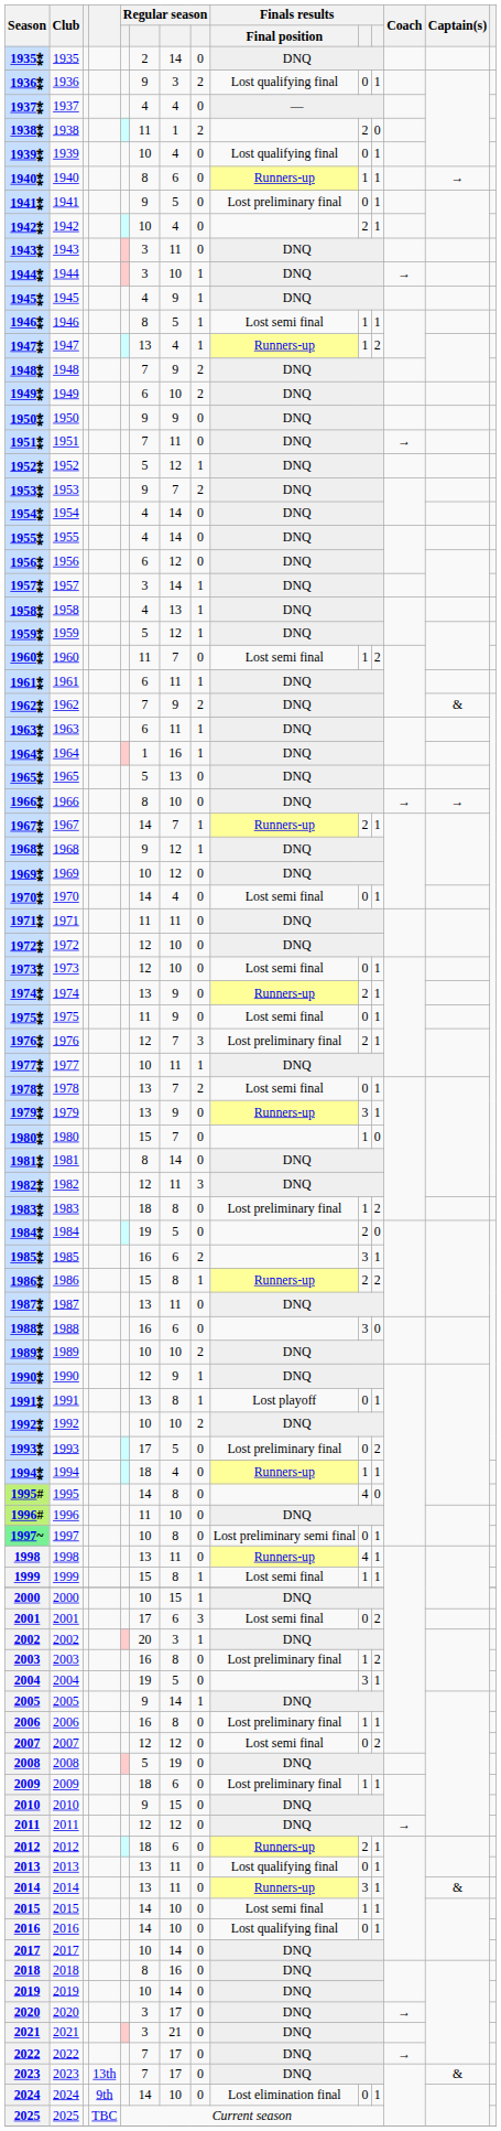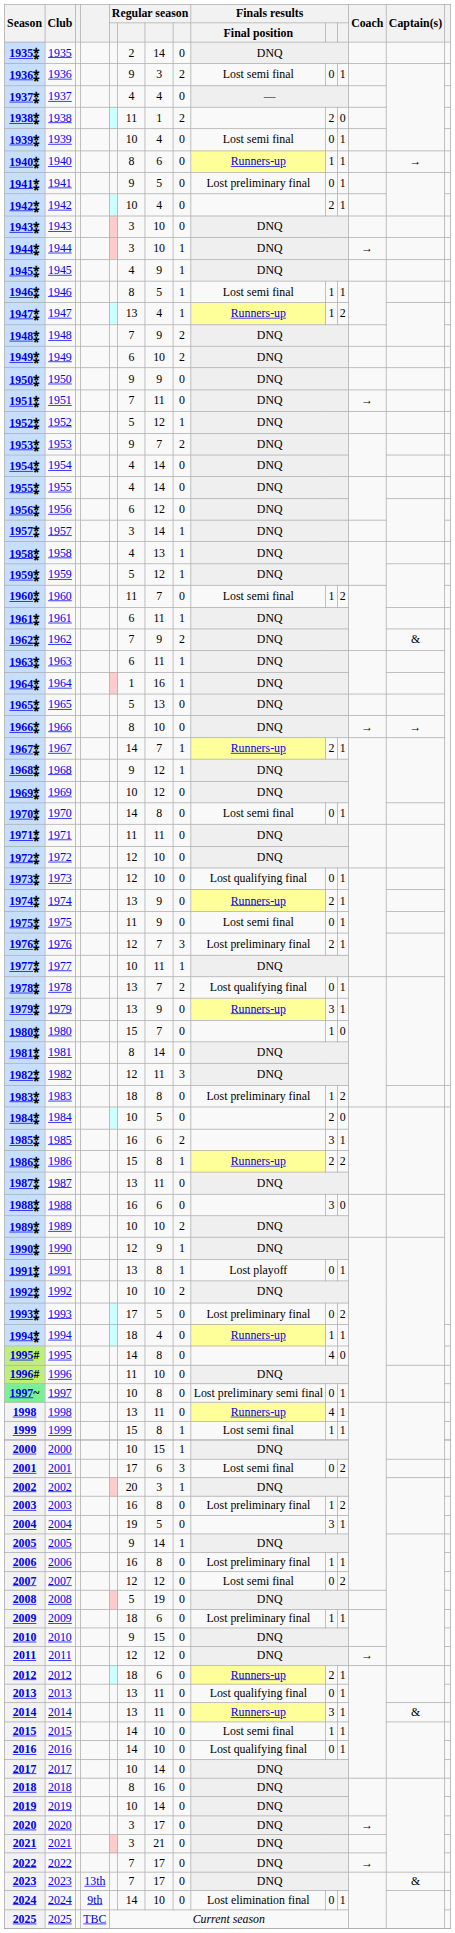1936⁑ | Finals results / Final position: Lost qualifying final -> Lost semi final
1939⁑ | Finals results / Final position: Lost qualifying final -> Lost semi final
1943⁑ | column 7: 11 -> 10
1970⁑ | column 7: 4 -> 8
1973⁑ | Finals results / Final position: Lost semi final -> Lost qualifying final
1978⁑ | Finals results / Final position: Lost semi final -> Lost qualifying final
1984⁑ | column 6: 19 -> 10
